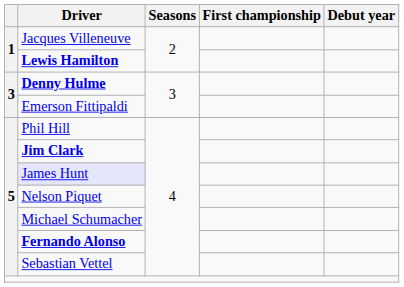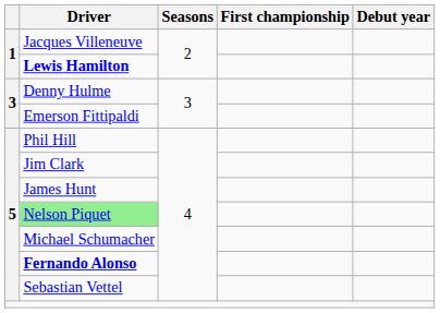Denny Hulme | Driver: bold -> normal
Jim Clark | Driver: bold -> normal
James Hunt | Driver: lavender background -> no background
Nelson Piquet | Driver: no background -> lightgreen background
